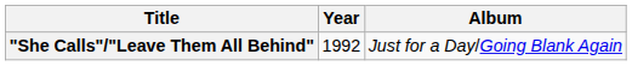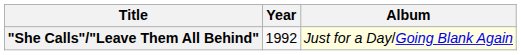row 2 | Album: no background -> lightyellow background
